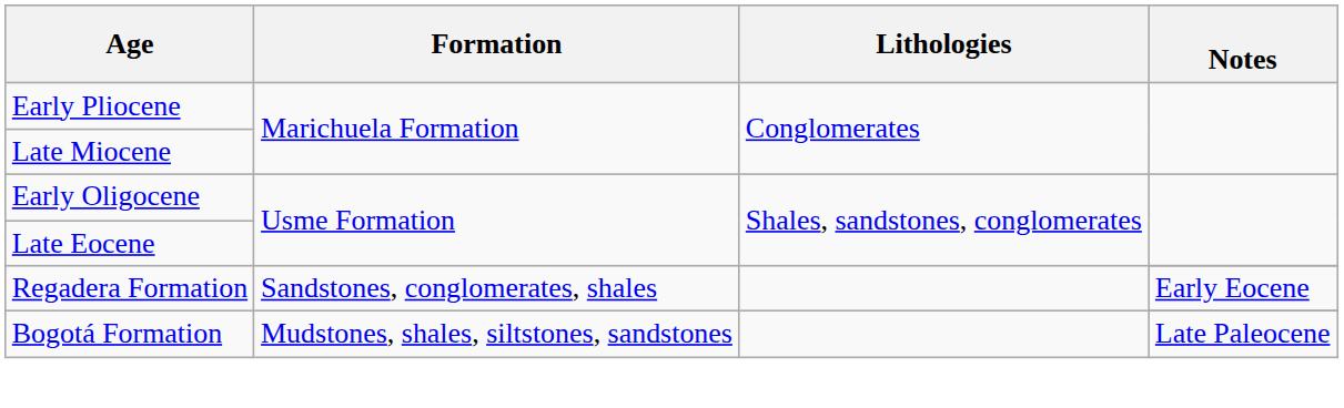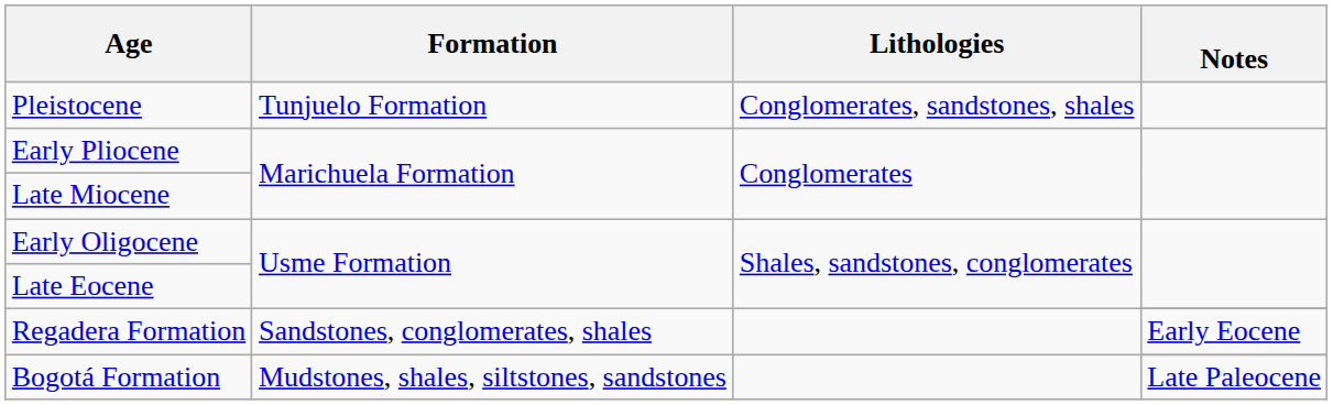+ row: Pleistocene | Tunjuelo Formation | Conglomerates, sandstones, shales
